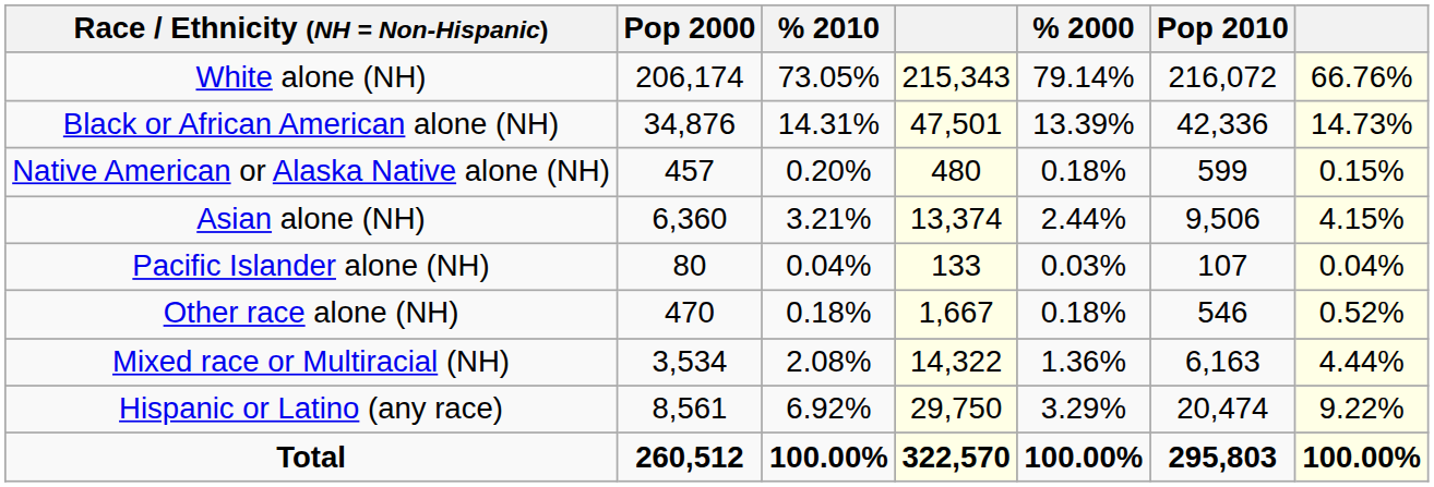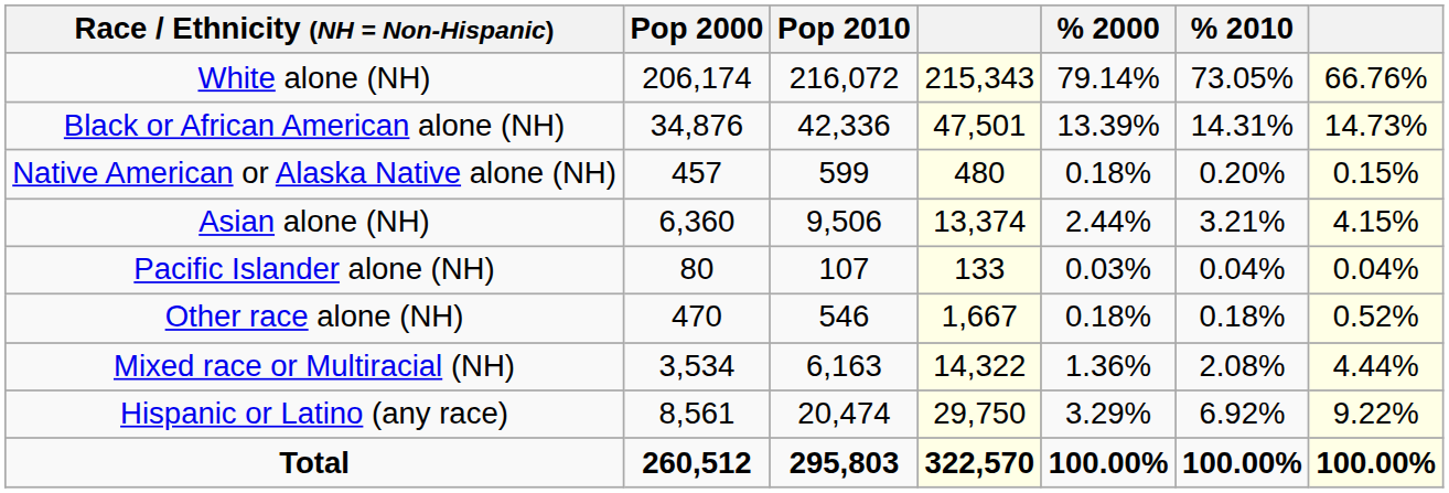columns swapped: Pop 2010 <-> % 2010
